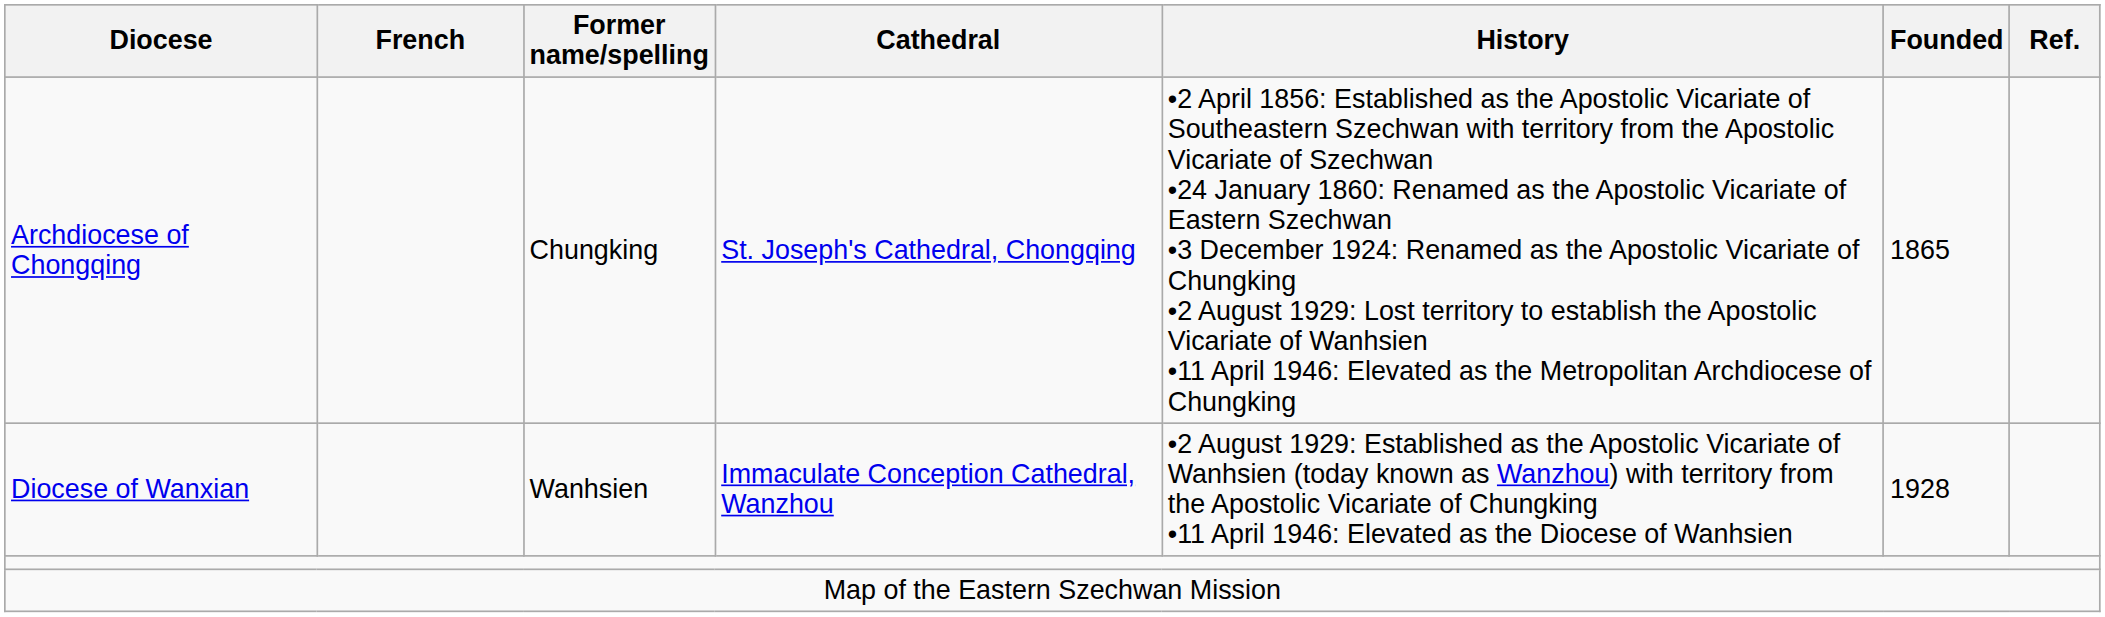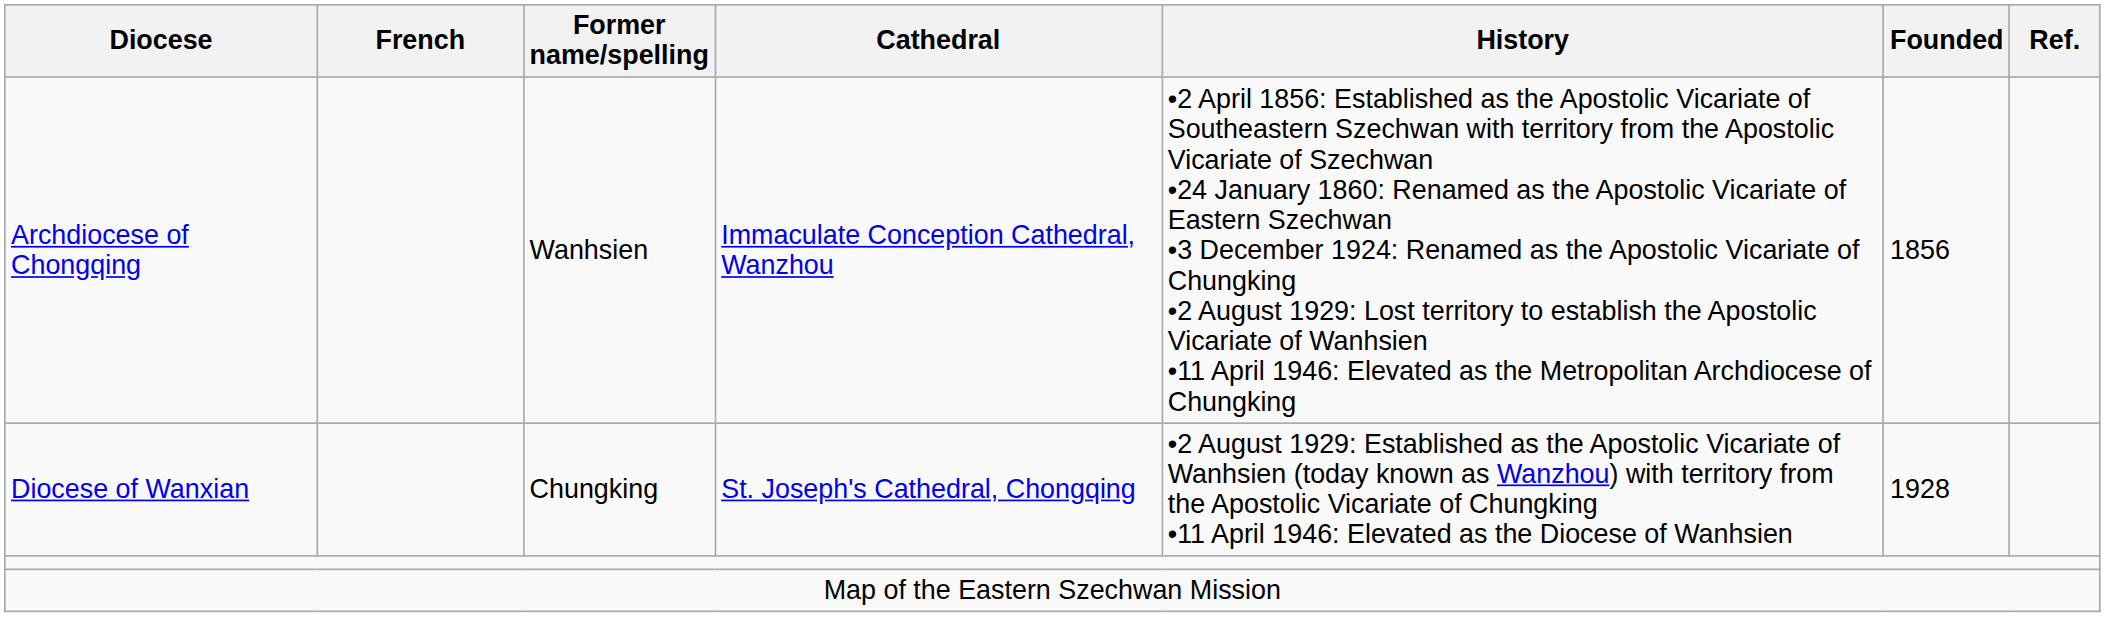Archdiocese of Chongqing | Former name/spelling: Chungking -> Wanhsien
Archdiocese of Chongqing | Cathedral: St. Joseph's Cathedral, Chongqing -> Immaculate Conception Cathedral, Wanzhou
Archdiocese of Chongqing | Founded: 1865 -> 1856
Diocese of Wanxian | Former name/spelling: Wanhsien -> Chungking
Diocese of Wanxian | Cathedral: Immaculate Conception Cathedral, Wanzhou -> St. Joseph's Cathedral, Chongqing
